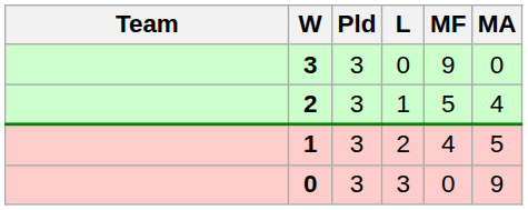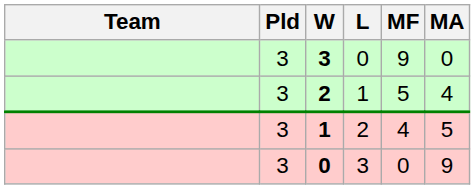columns swapped: Pld <-> W
